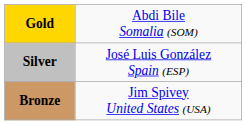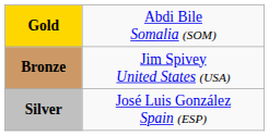rows swapped: Silver <-> Bronze
